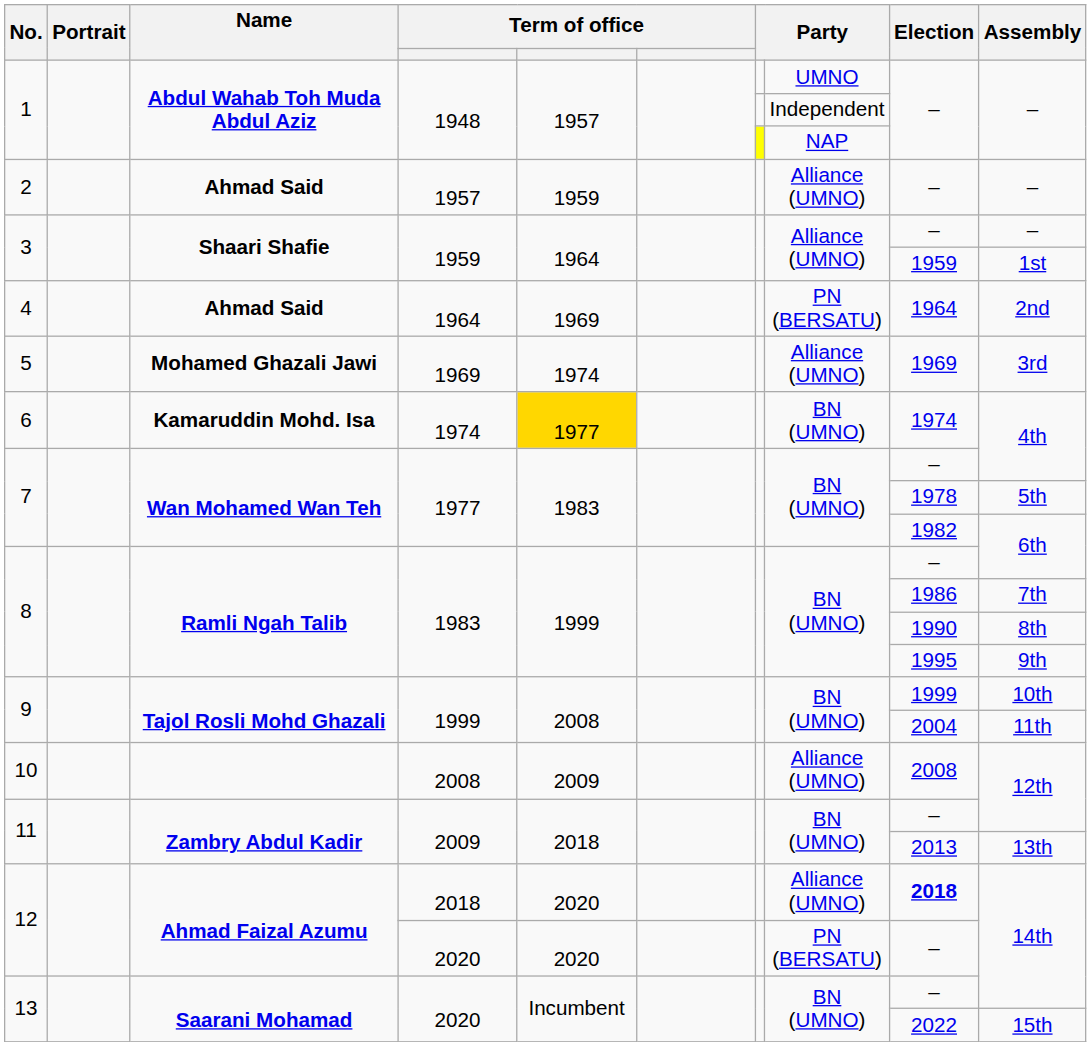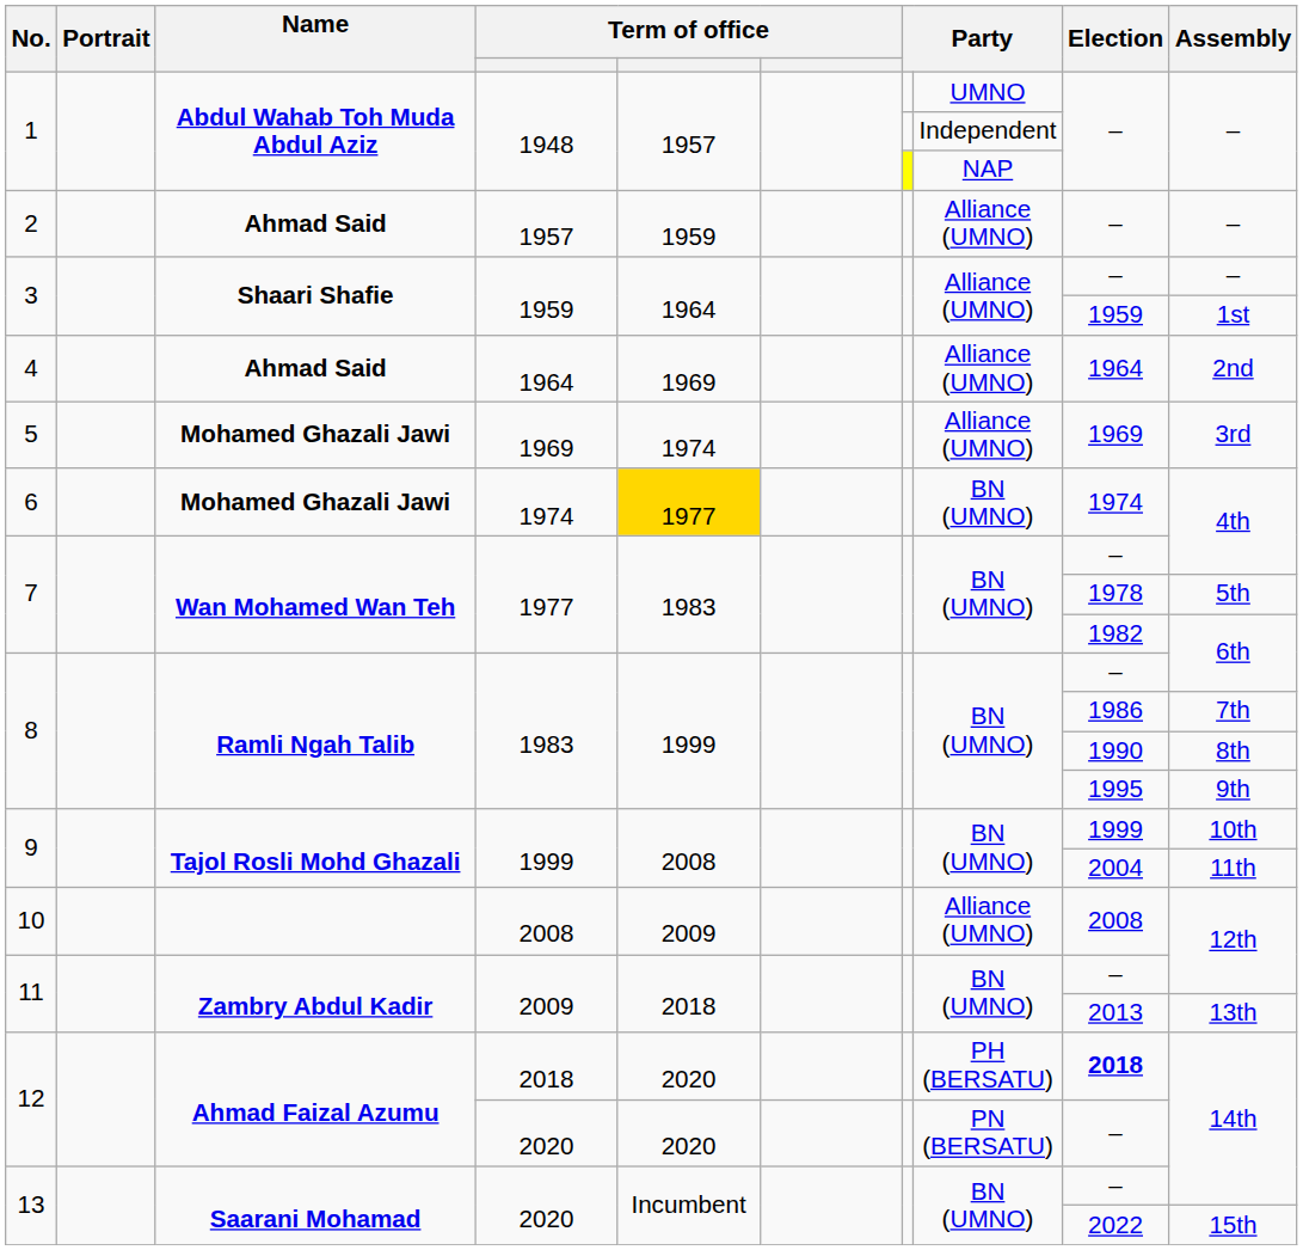4 | column 8: PN (BERSATU) -> Alliance (UMNO)
6 | Name: Kamaruddin Mohd. Isa -> Mohamed Ghazali Jawi
12 / 2018 | column 8: Alliance (UMNO) -> PH (BERSATU)
